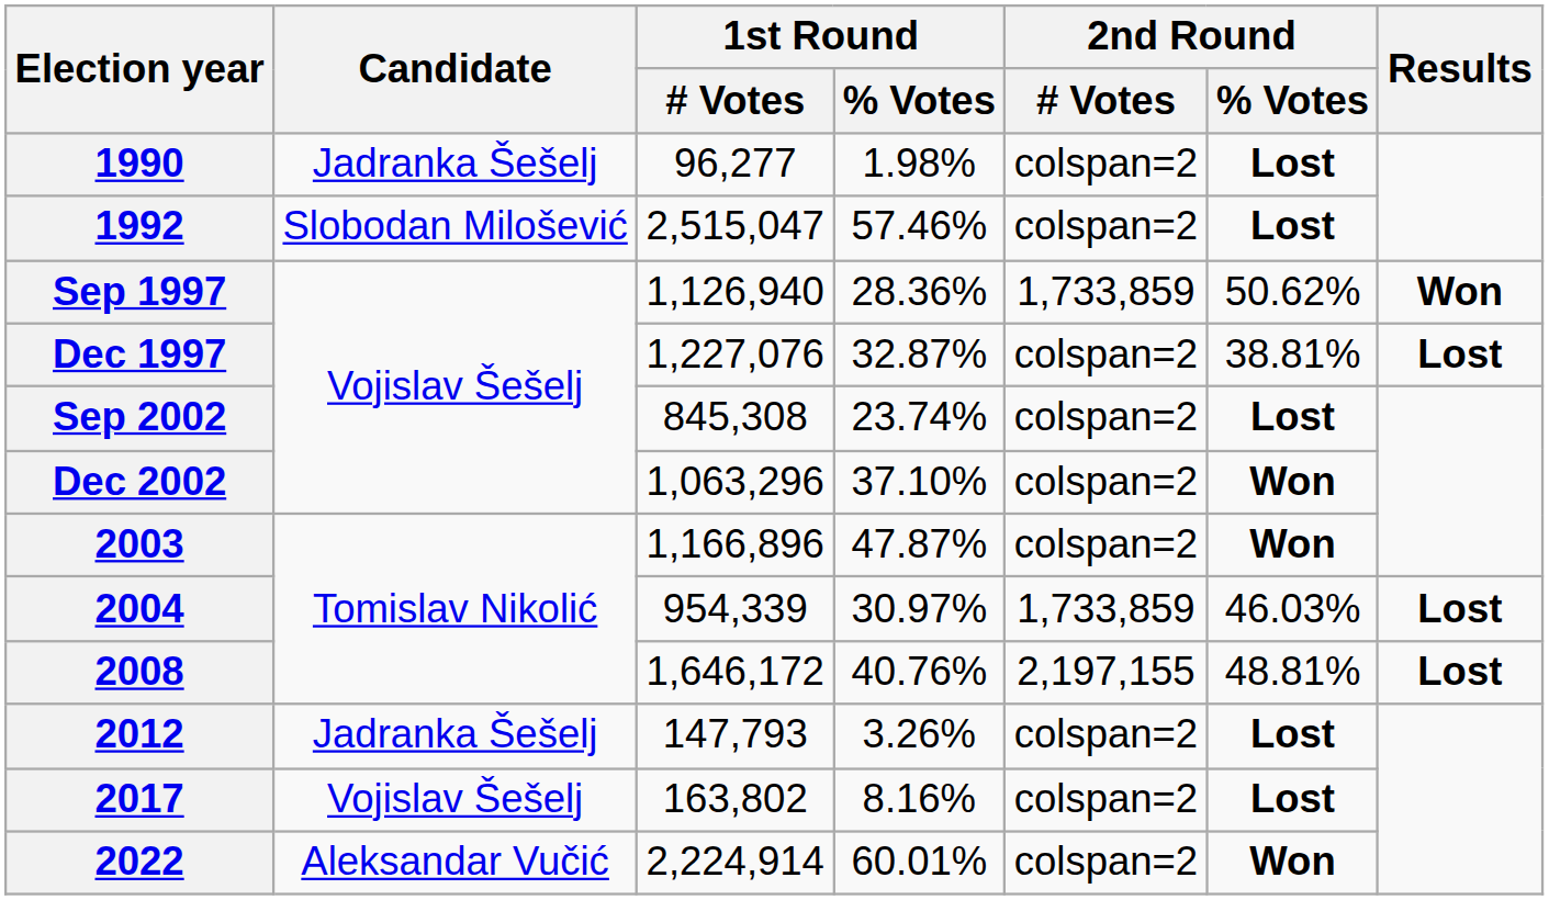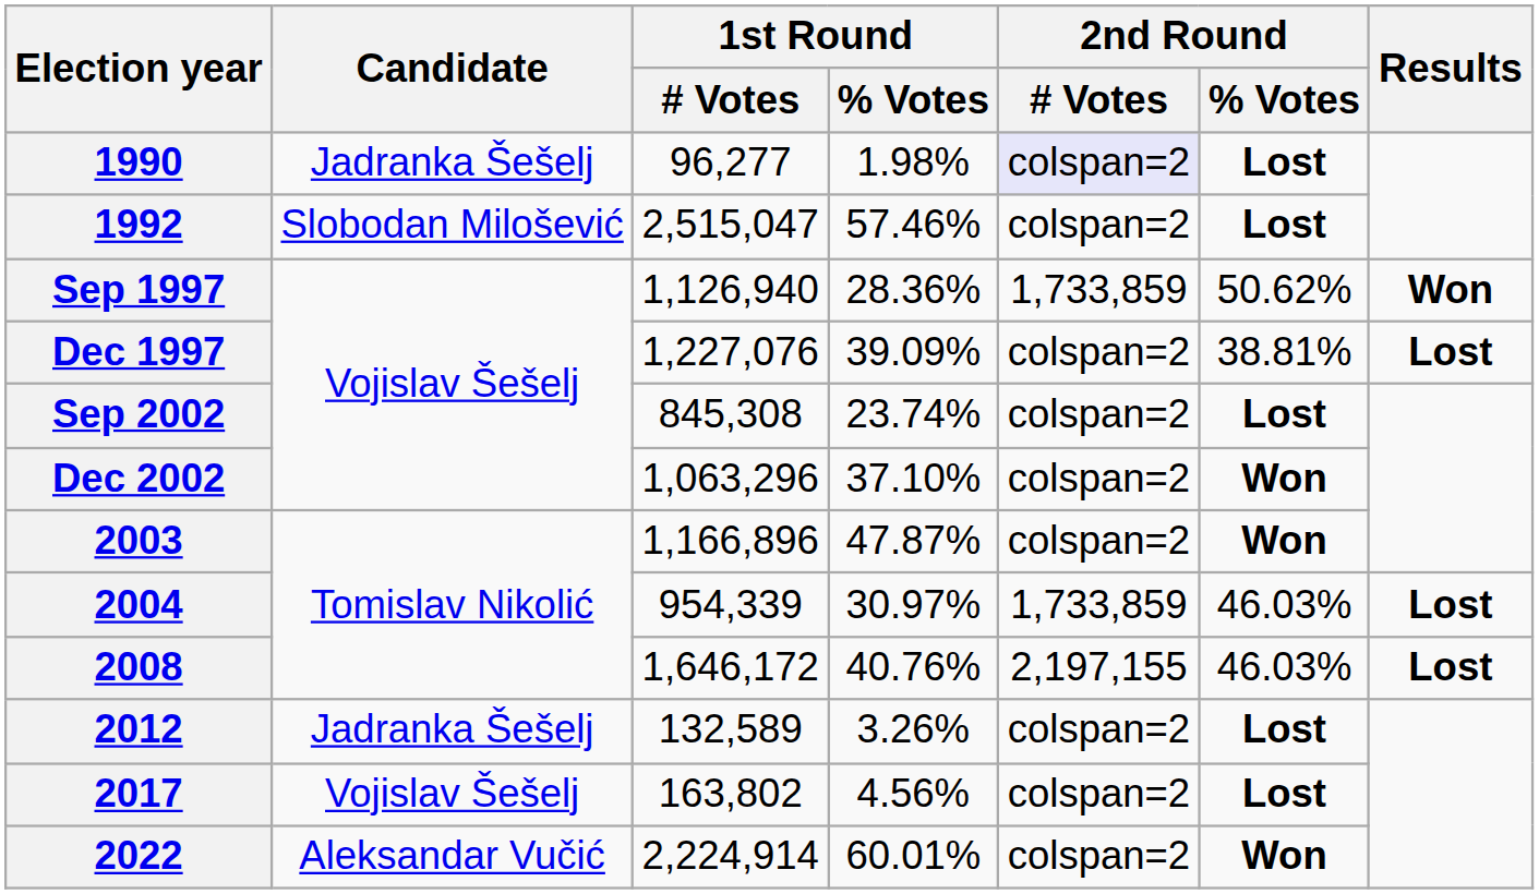1990 | 2nd Round / # Votes: no background -> lavender background
Dec 1997 | 1st Round / % Votes: 32.87% -> 39.09%
2008 | 2nd Round / % Votes: 48.81% -> 46.03%
2012 | 1st Round / # Votes: 147,793 -> 132,589
2017 | 1st Round / % Votes: 8.16% -> 4.56%
